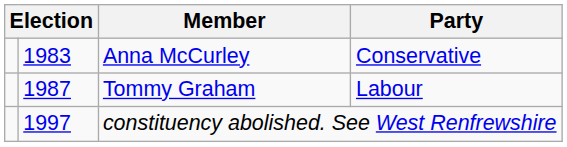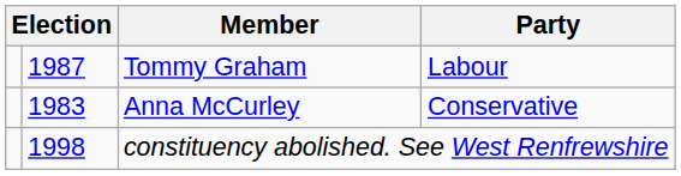rows swapped: Anna McCurley <-> Tommy Graham
constituency abolished. See West Renfrewshire | column 2: 1997 -> 1998
